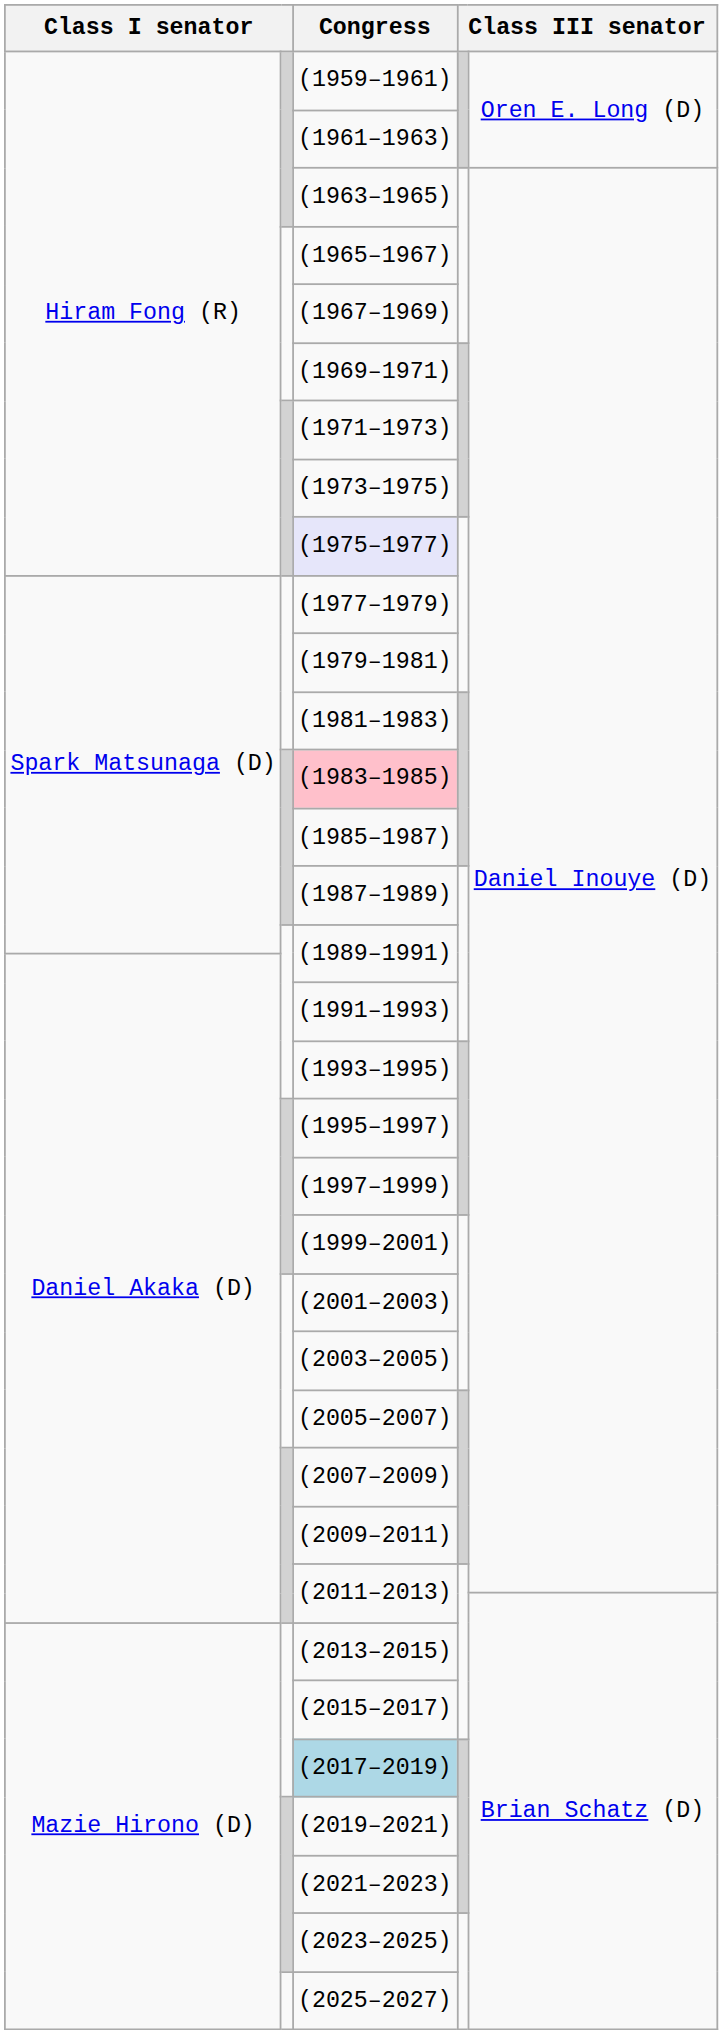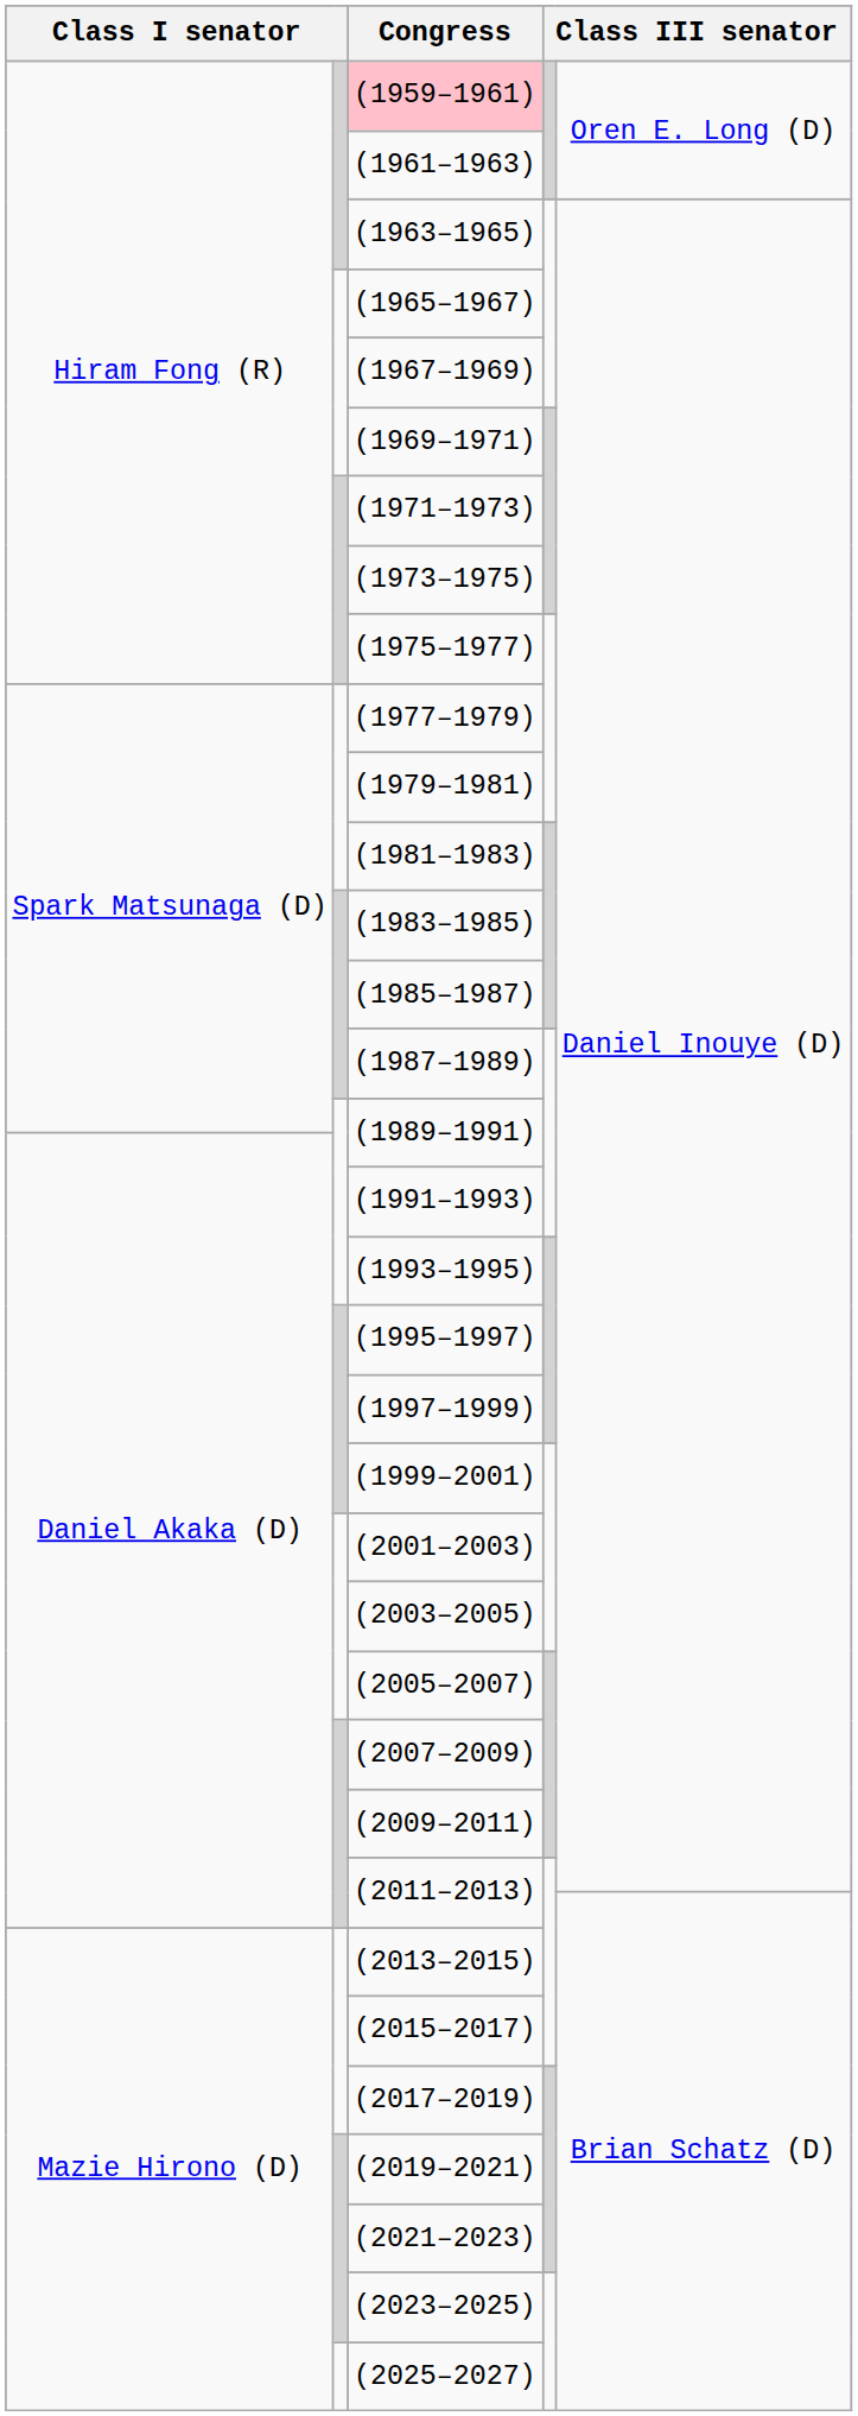(1959–1961) | Congress: no background -> pink background
(1975–1977) | Congress: lavender background -> no background
(1983–1985) | Congress: pink background -> no background
(2017–2019) | Congress: lightblue background -> no background
